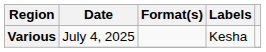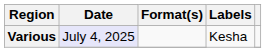Various / July 4, 2025 | Date: no background -> lavender background
